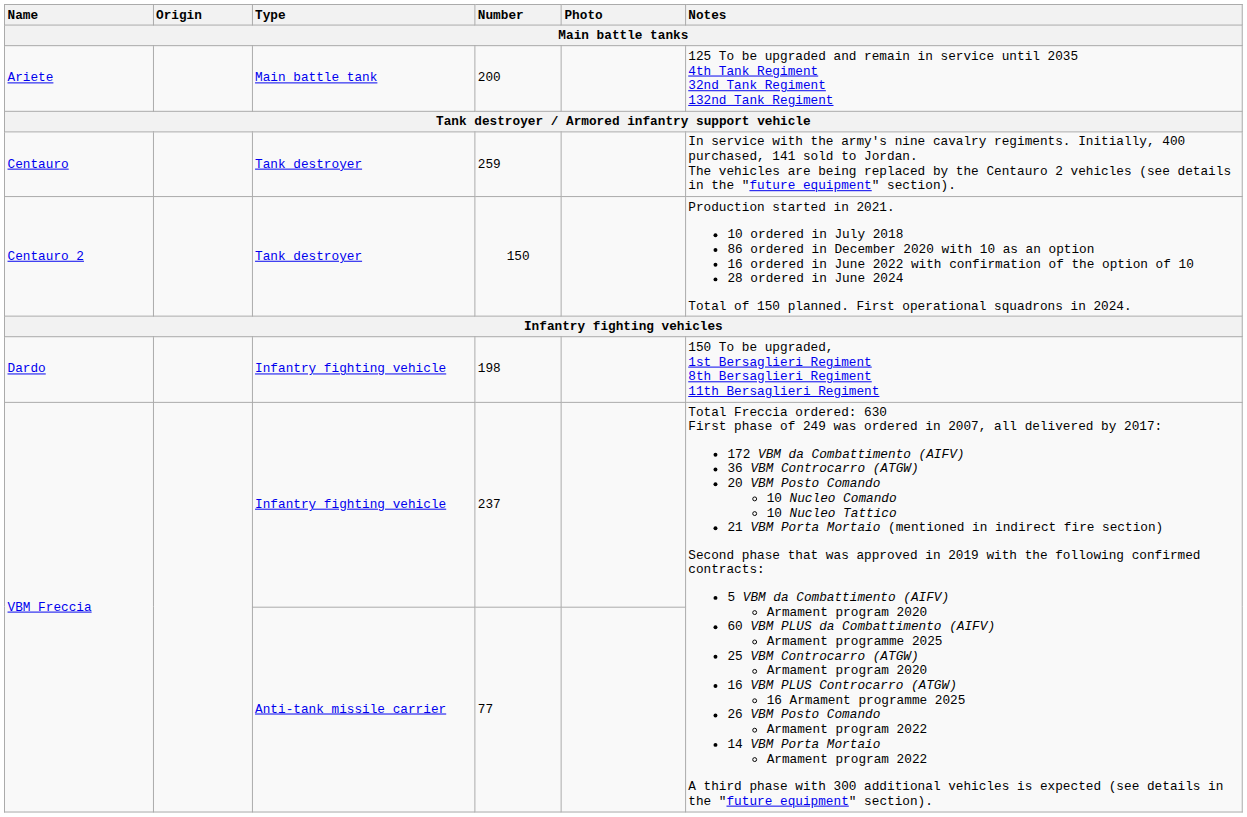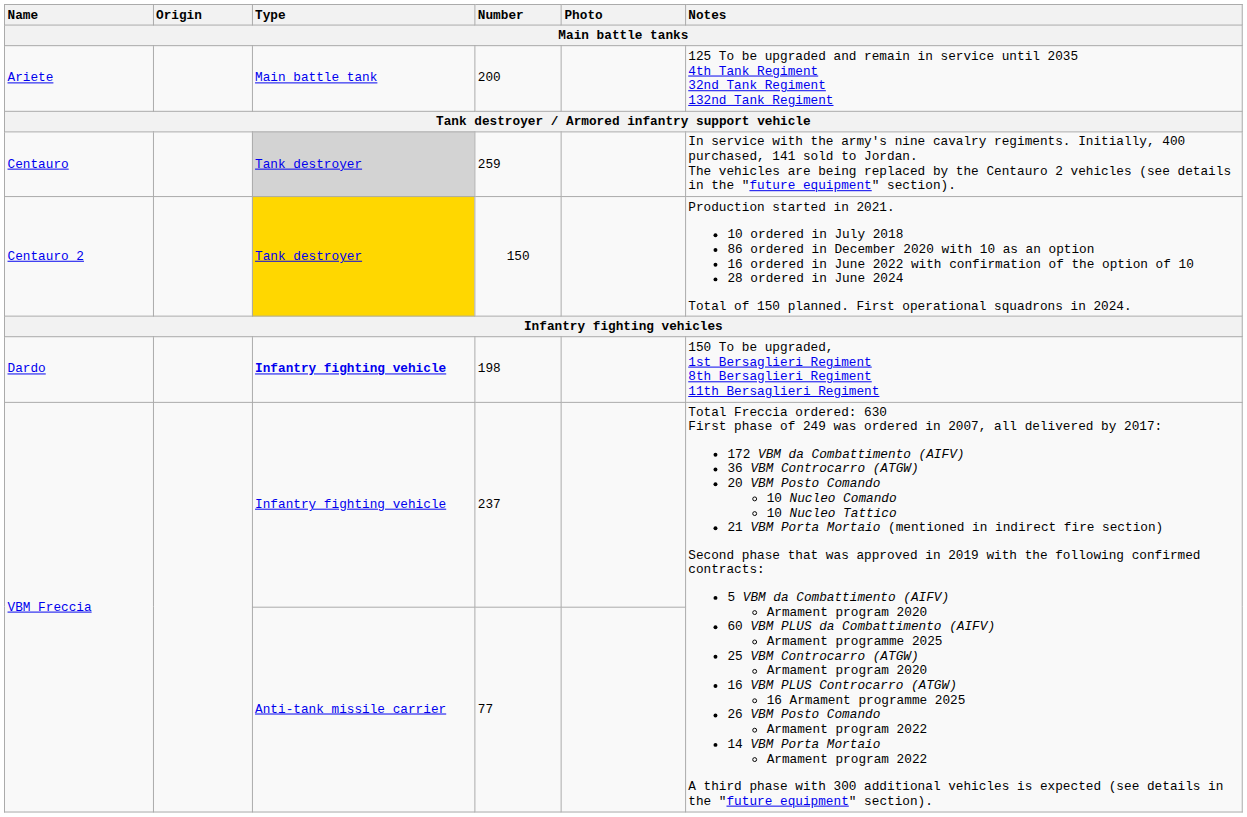259 | Type: no background -> lightgrey background
150 | Type: no background -> gold background
198 | Type: normal -> bold
